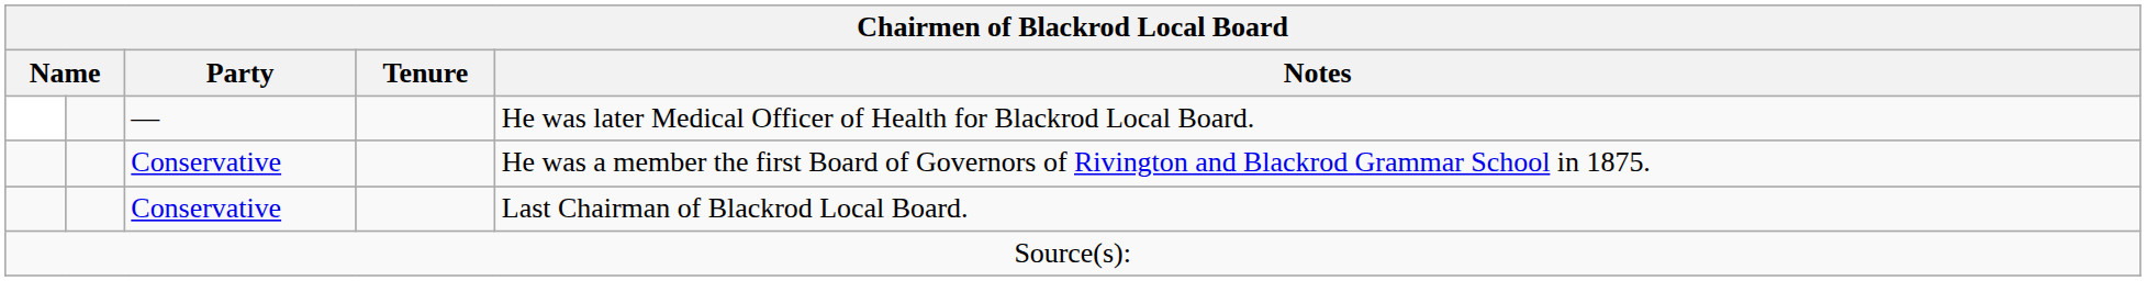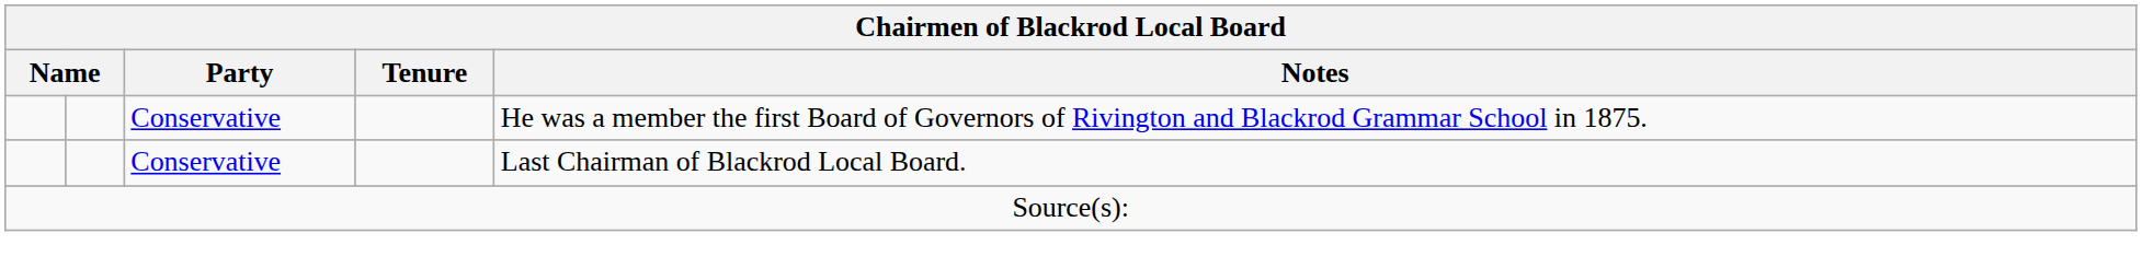- row: — | He was later Medical Officer of Health for Blackrod Local Board.
